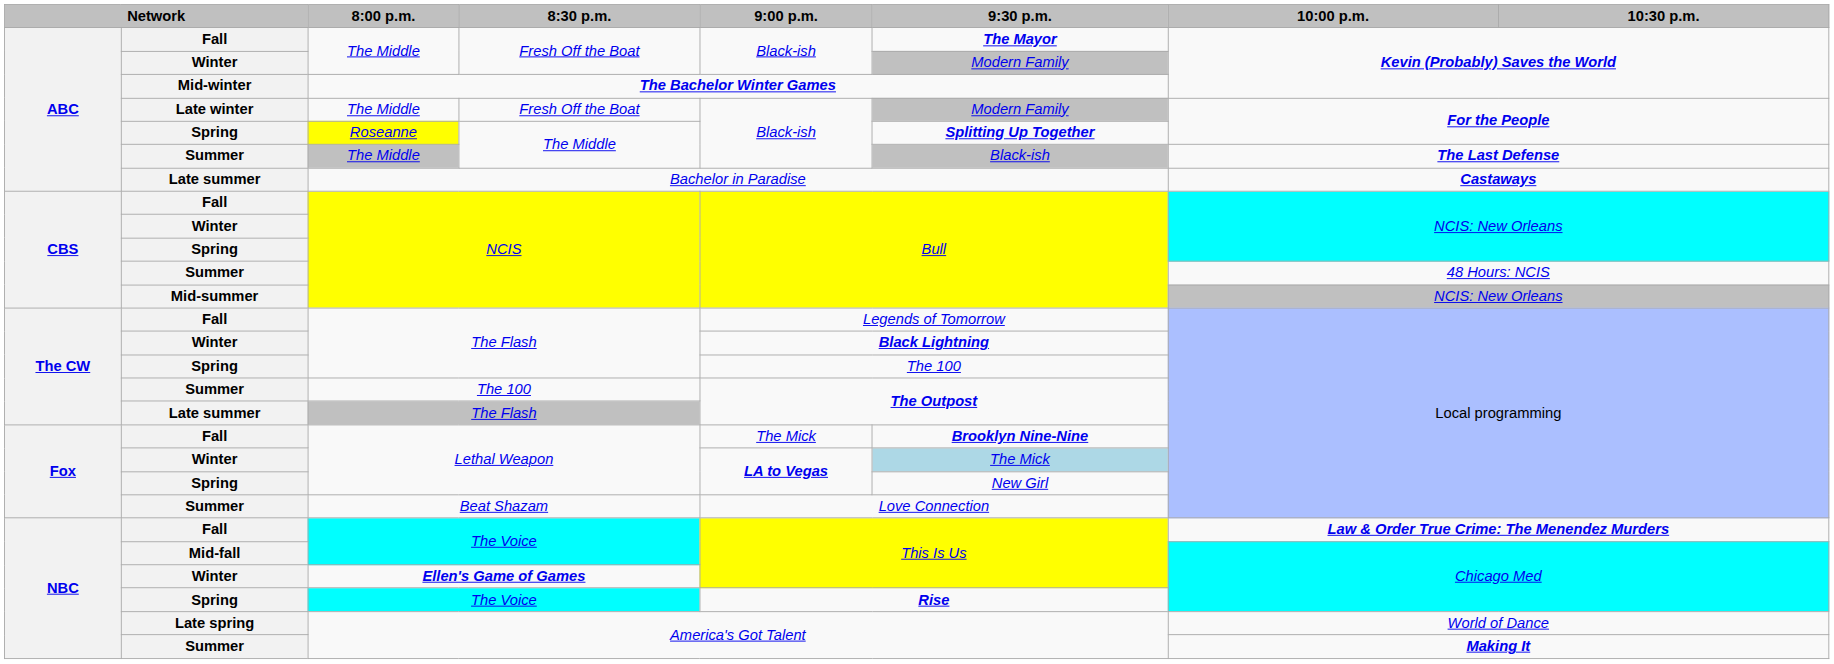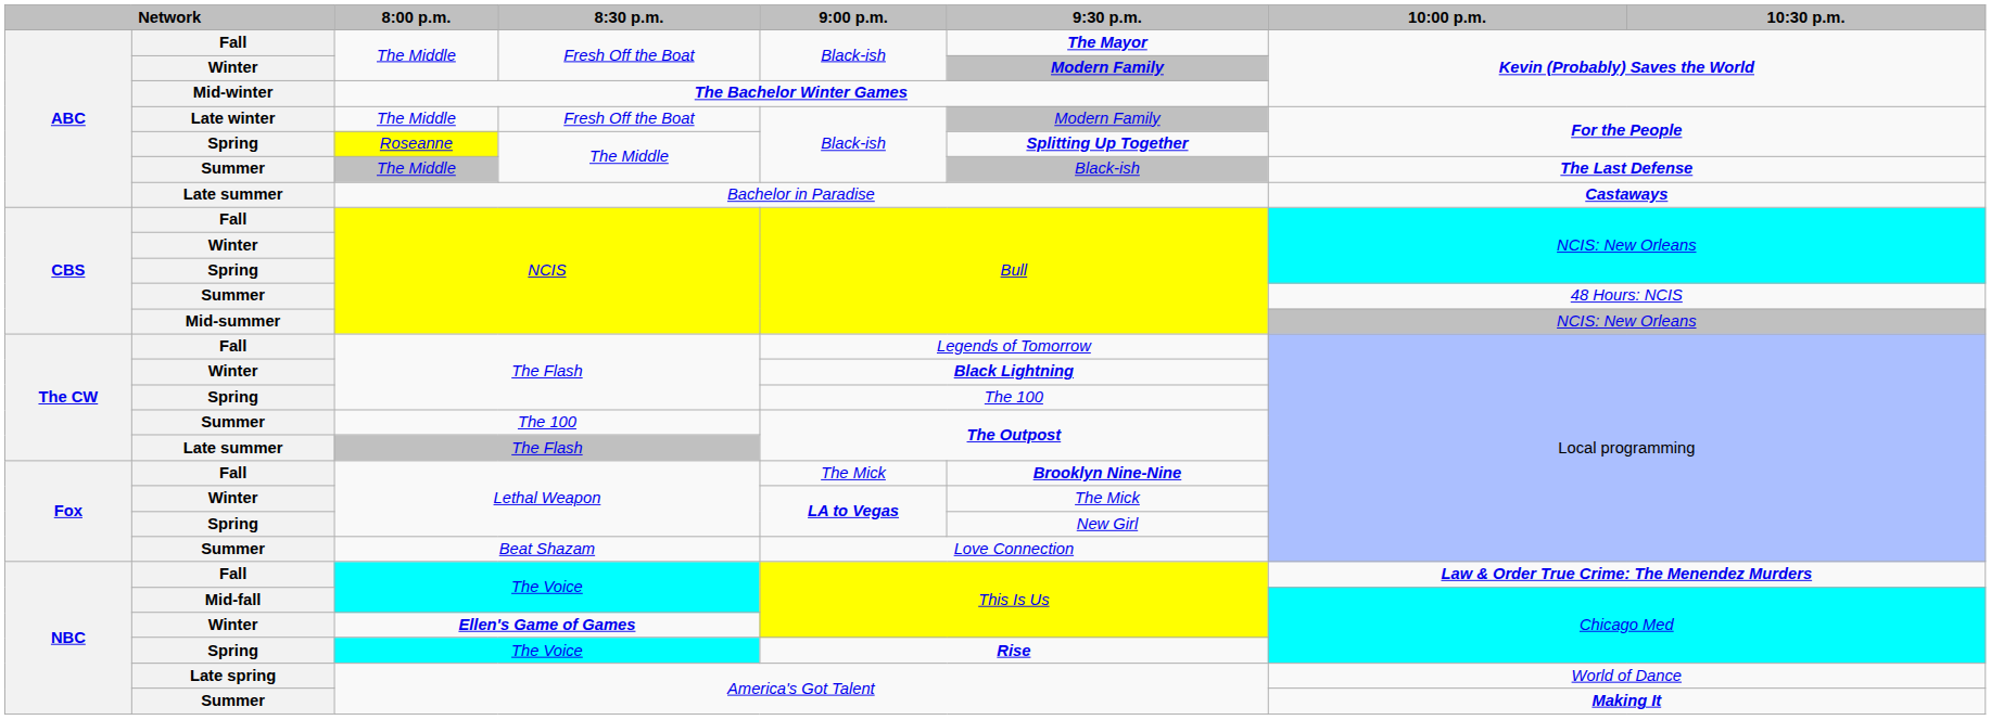Winter / The Middle | 9:30 p.m.: normal -> bold
Winter / Lethal Weapon | 9:30 p.m.: lightblue background -> no background
